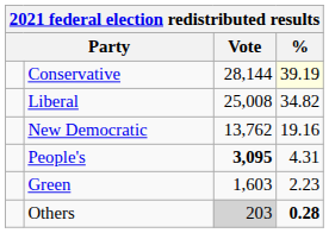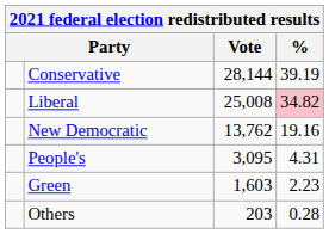Conservative | %: lightyellow background -> no background
Liberal | %: no background -> pink background
People's | Vote: bold -> normal
Others | Vote: lightgrey background -> no background
Others | %: bold -> normal
